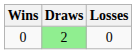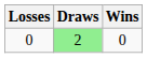columns swapped: Wins <-> Losses
